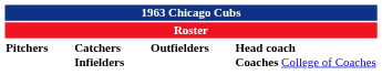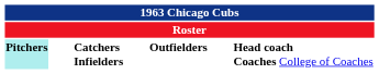Pitchers | column 1: no background -> paleturquoise background
